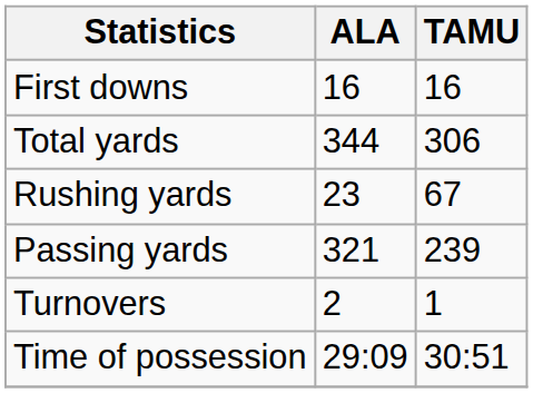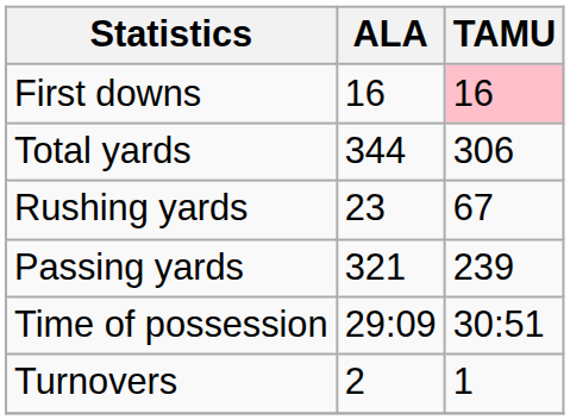First downs | TAMU: no background -> pink background
rows swapped: Turnovers <-> Time of possession
